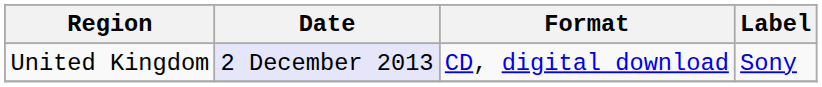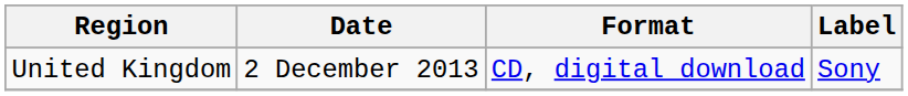United Kingdom | Date: lavender background -> no background
